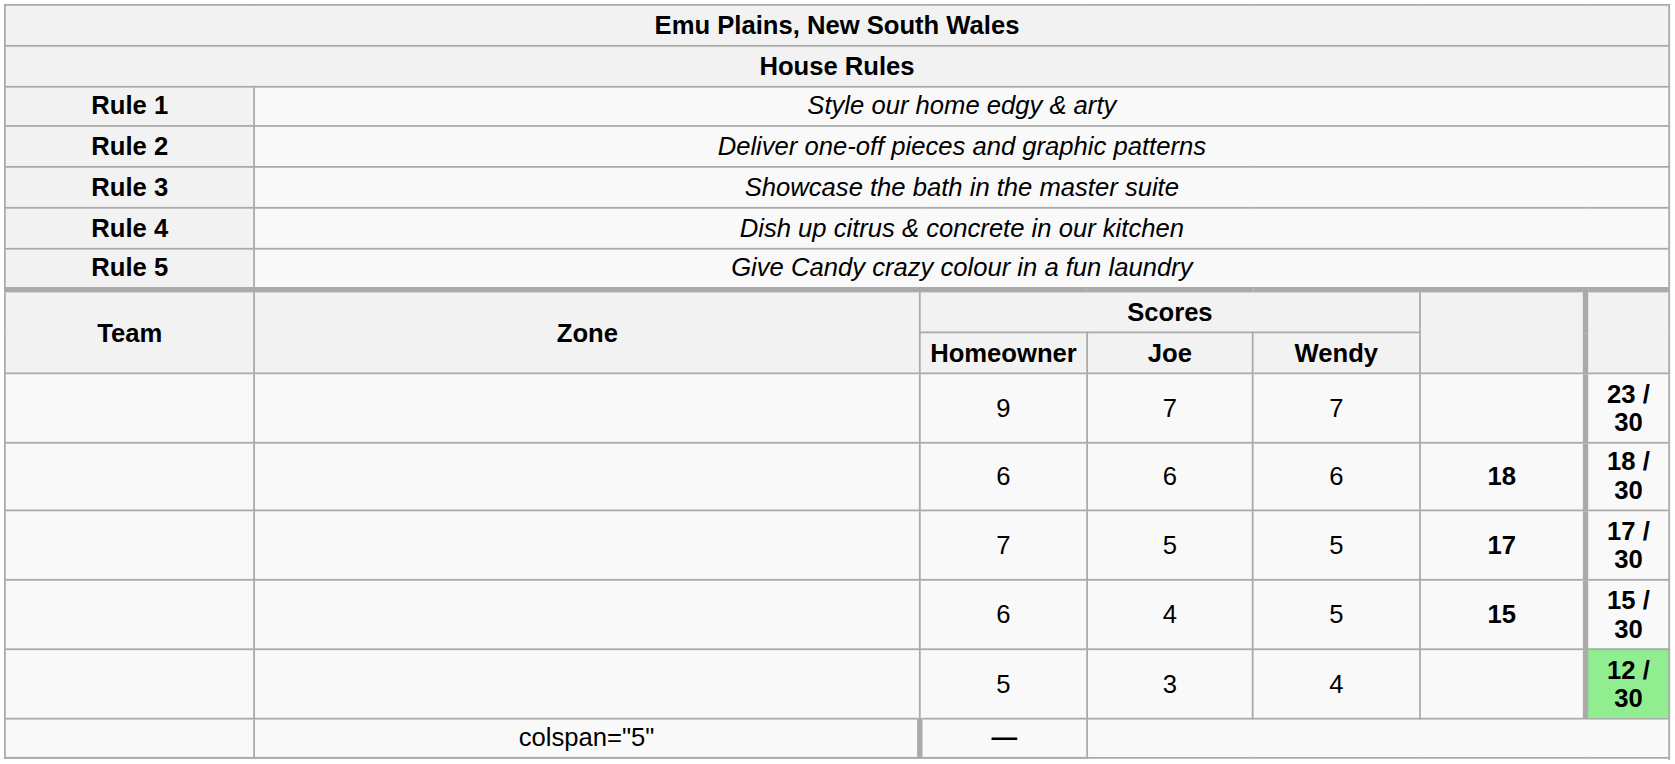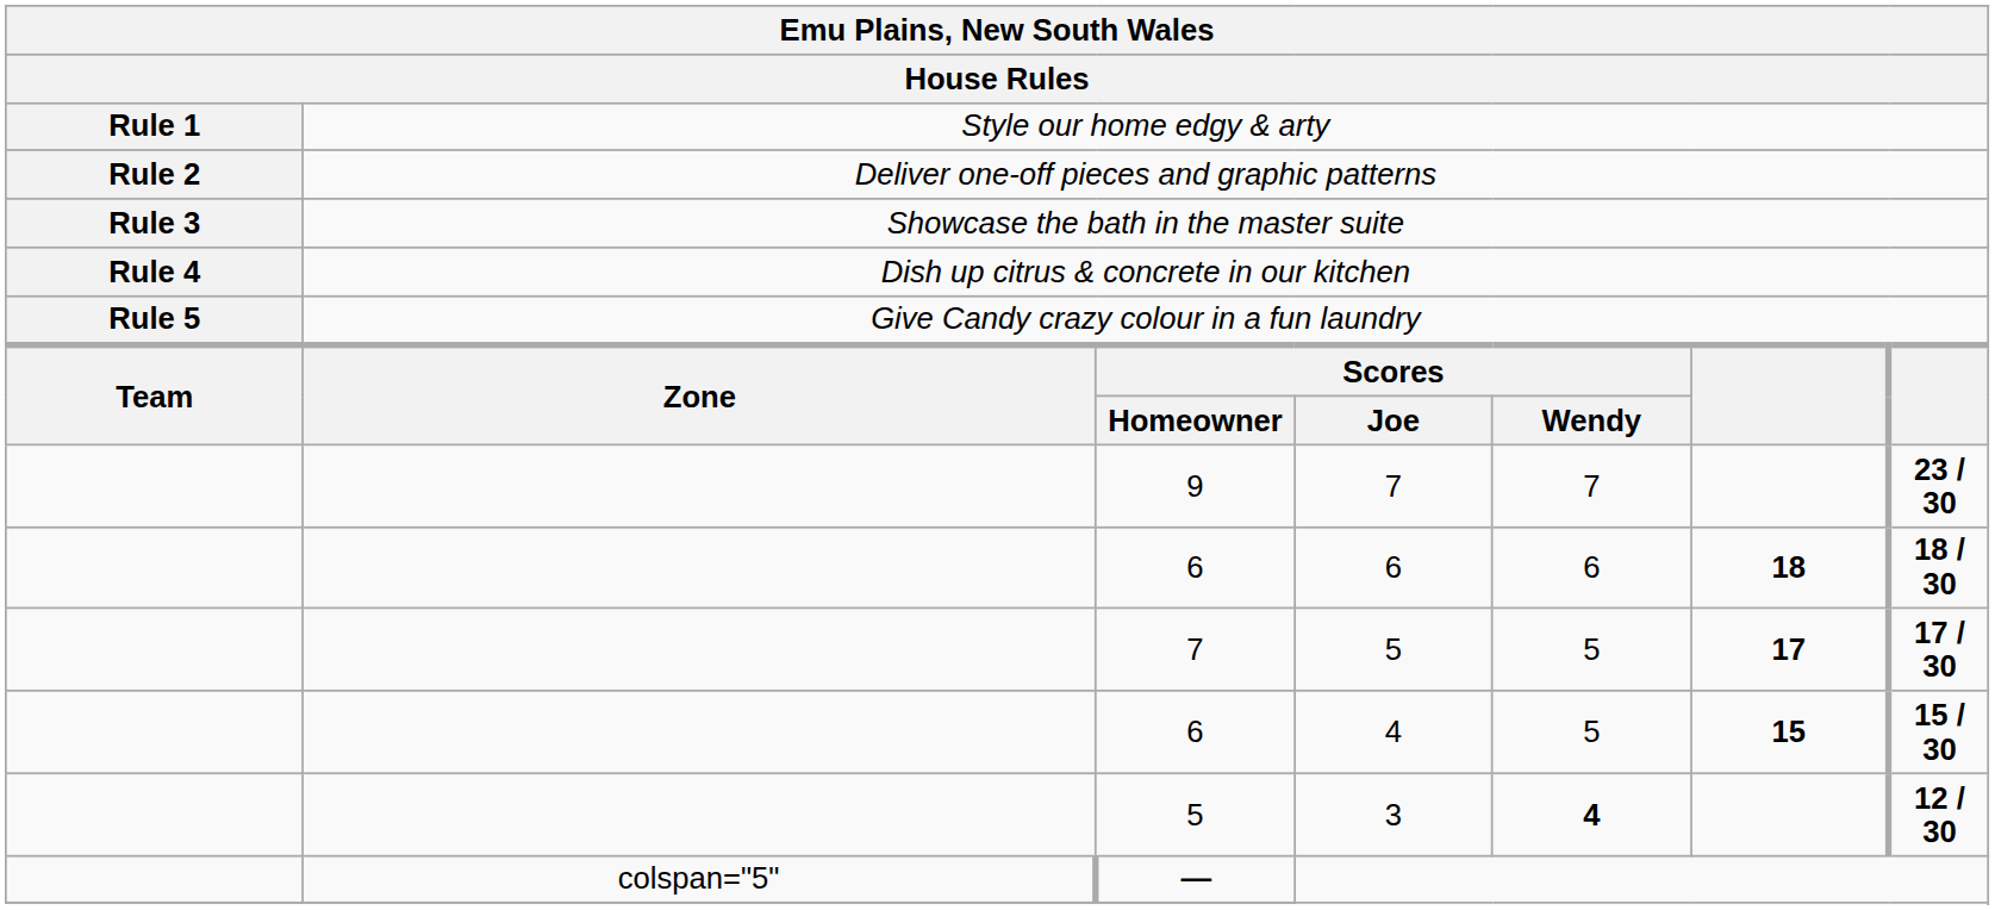3 | column 5: normal -> bold
3 | column 7: lightgreen background -> no background
